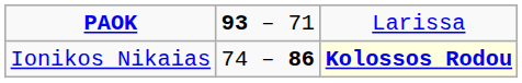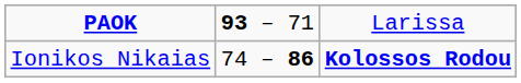Ionikos Nikaias | column 3: lightyellow background -> no background
